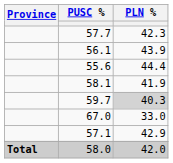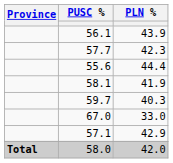rows swapped: 57.7 <-> 56.1
59.7 | PLN %: lightgrey background -> no background
